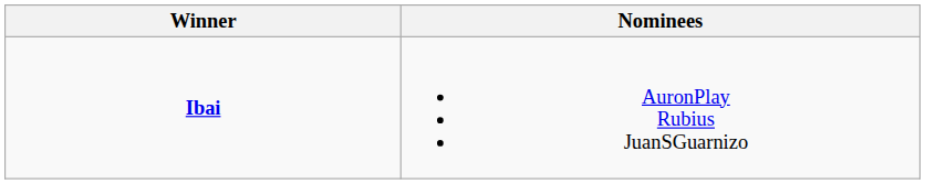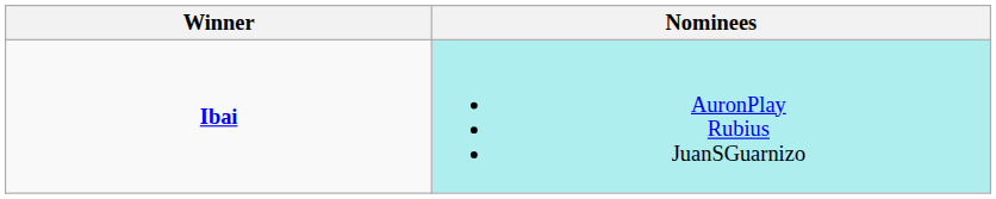Ibai | Nominees: no background -> paleturquoise background
